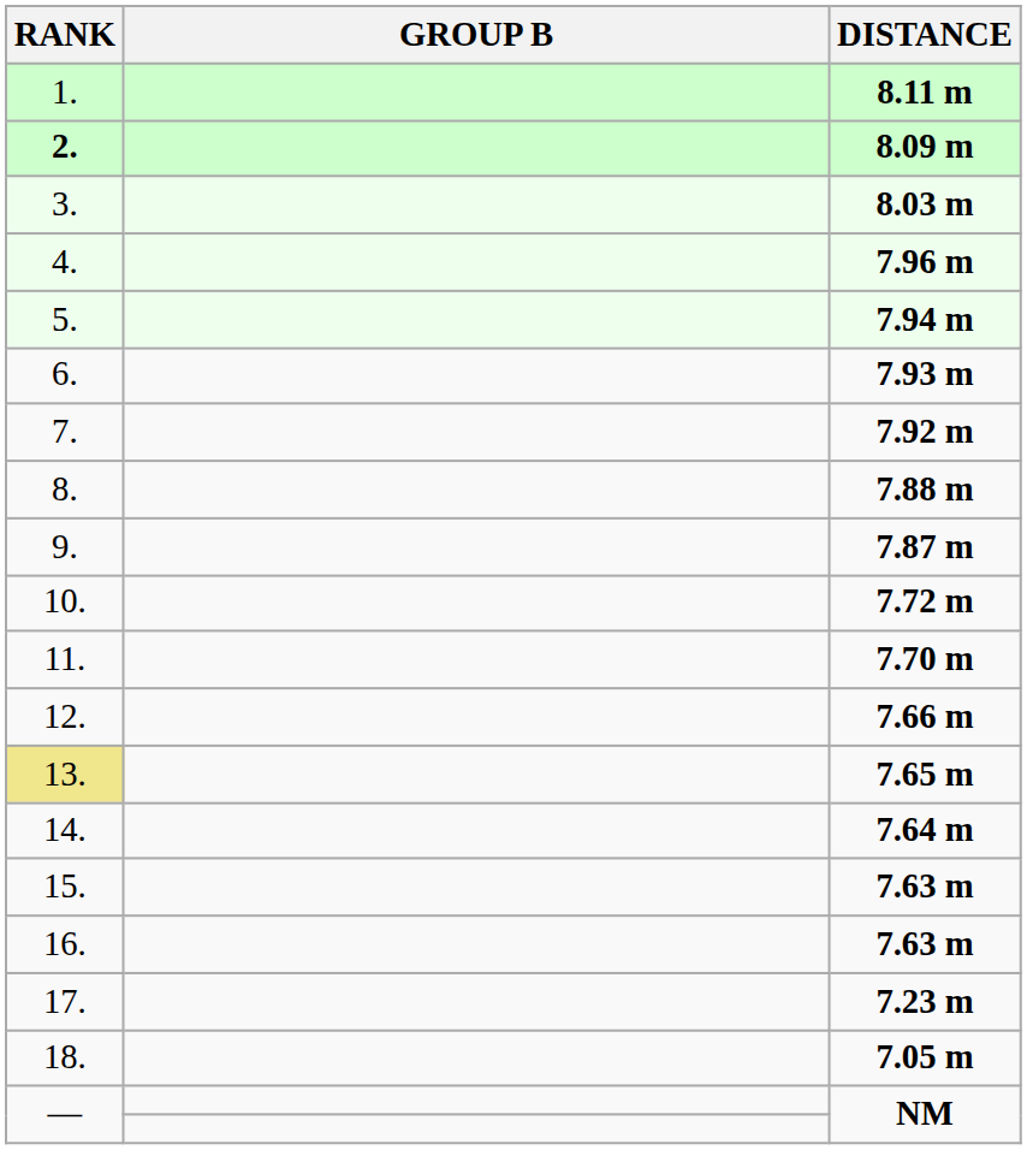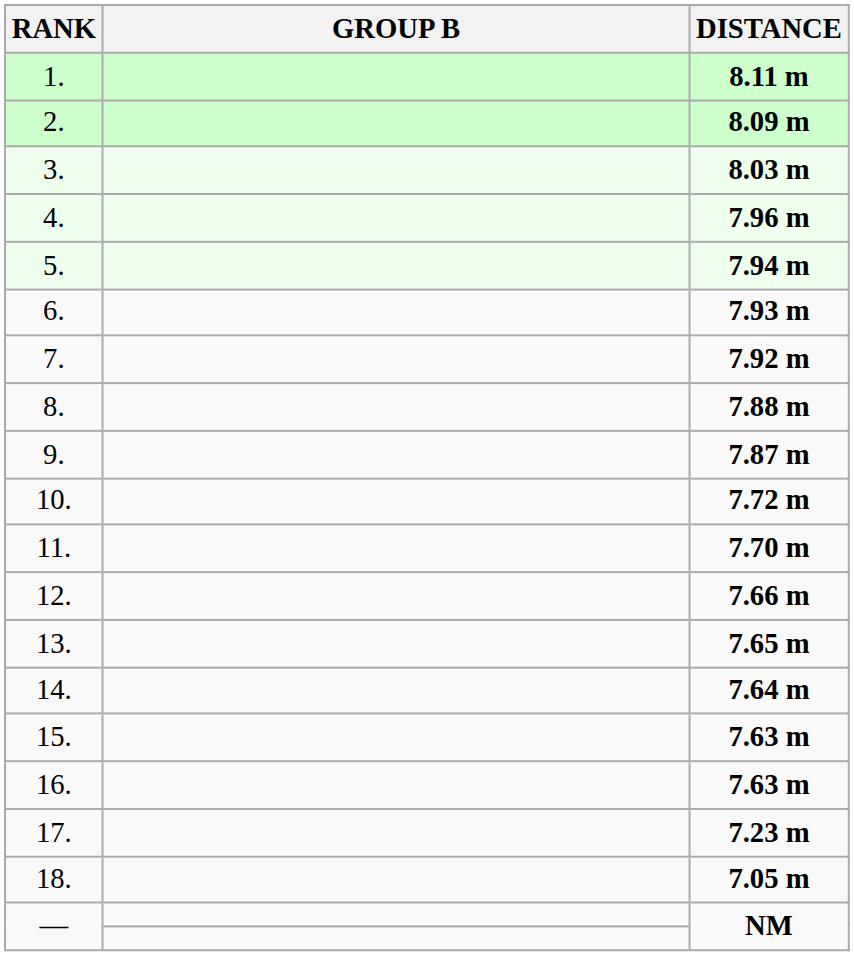2. | RANK: bold -> normal
13. | RANK: khaki background -> no background
